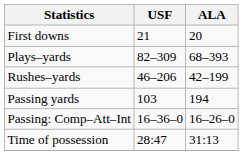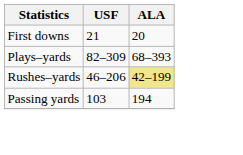Rushes–yards | ALA: no background -> khaki background
- row: Passing: Comp–Att–Int | 16–36–0 | 16–26–0
- row: Time of possession | 28:47 | 31:13
